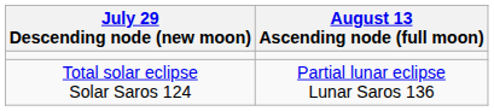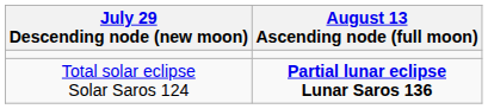row 3 | August 13 Ascending node (full moon): normal -> bold
